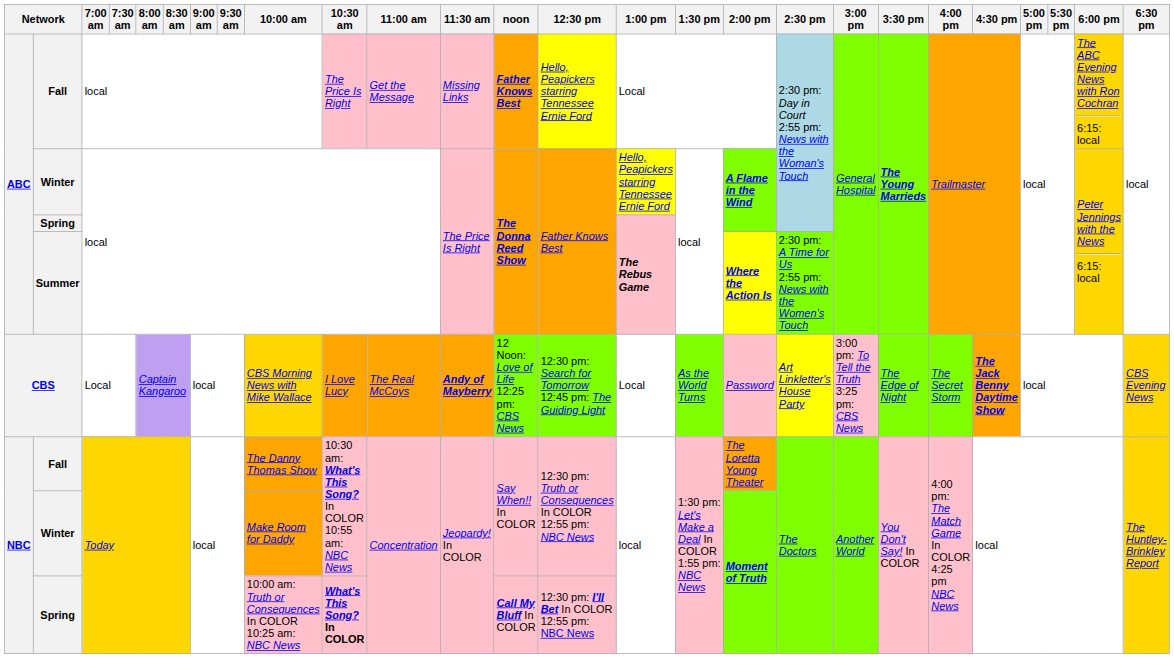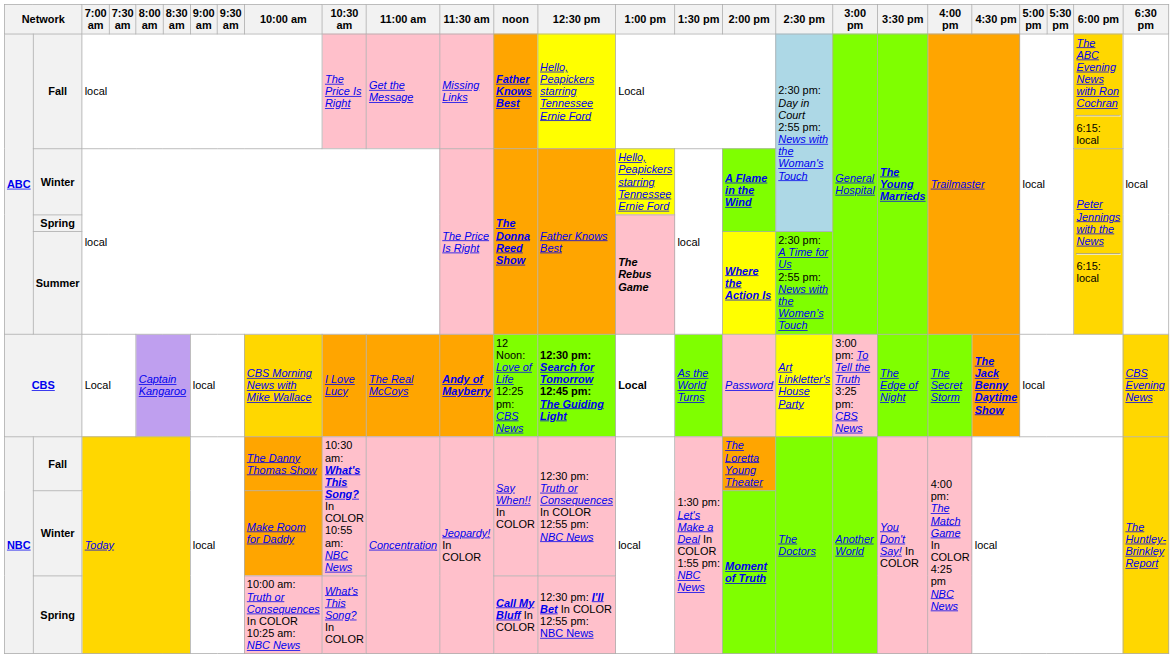CBS | 12:30 pm: normal -> bold
CBS | 1:00 pm: normal -> bold
NBC / Spring | 10:30 am: bold -> normal
